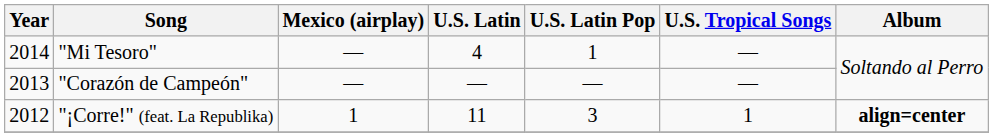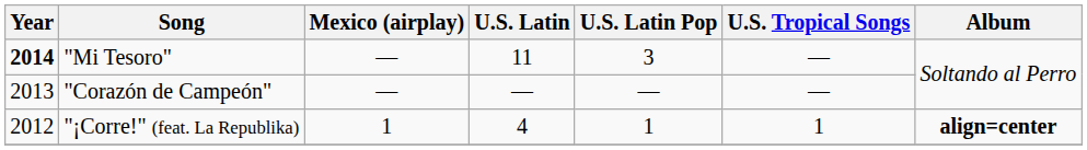"Mi Tesoro" | Year: normal -> bold
"Mi Tesoro" | U.S. Latin: 4 -> 11
"Mi Tesoro" | U.S. Latin Pop: 1 -> 3
"¡Corre!" (feat. La Republika) | U.S. Latin: 11 -> 4
"¡Corre!" (feat. La Republika) | U.S. Latin Pop: 3 -> 1
